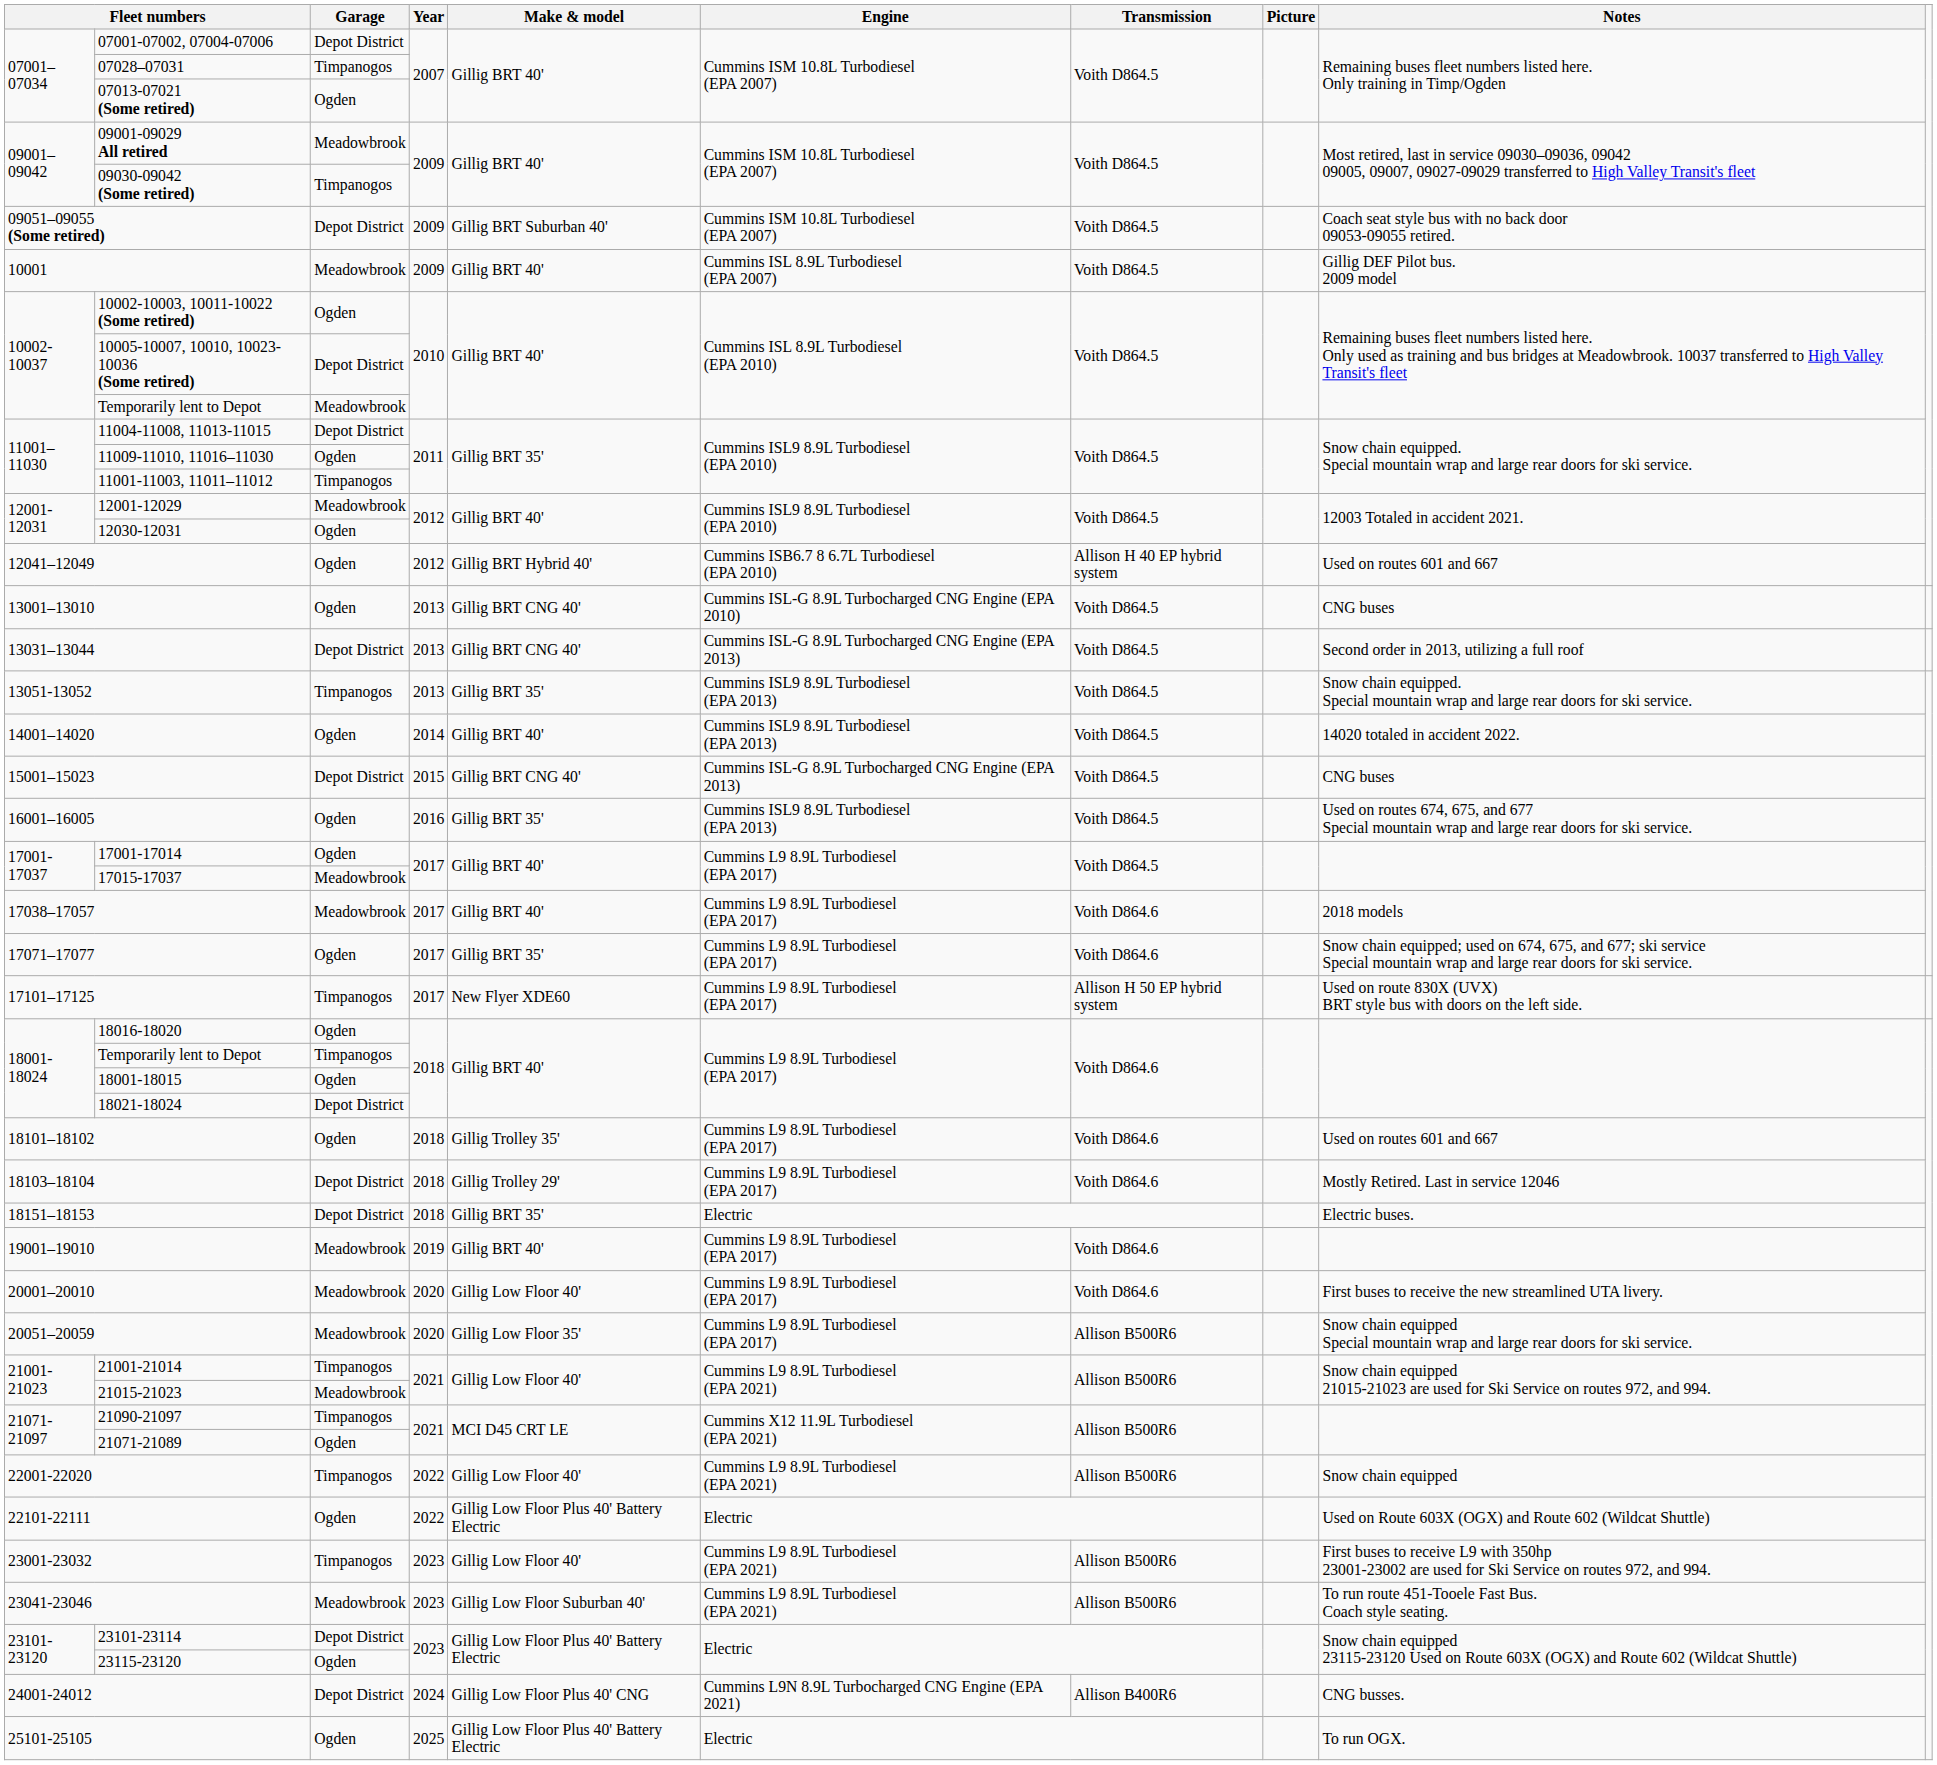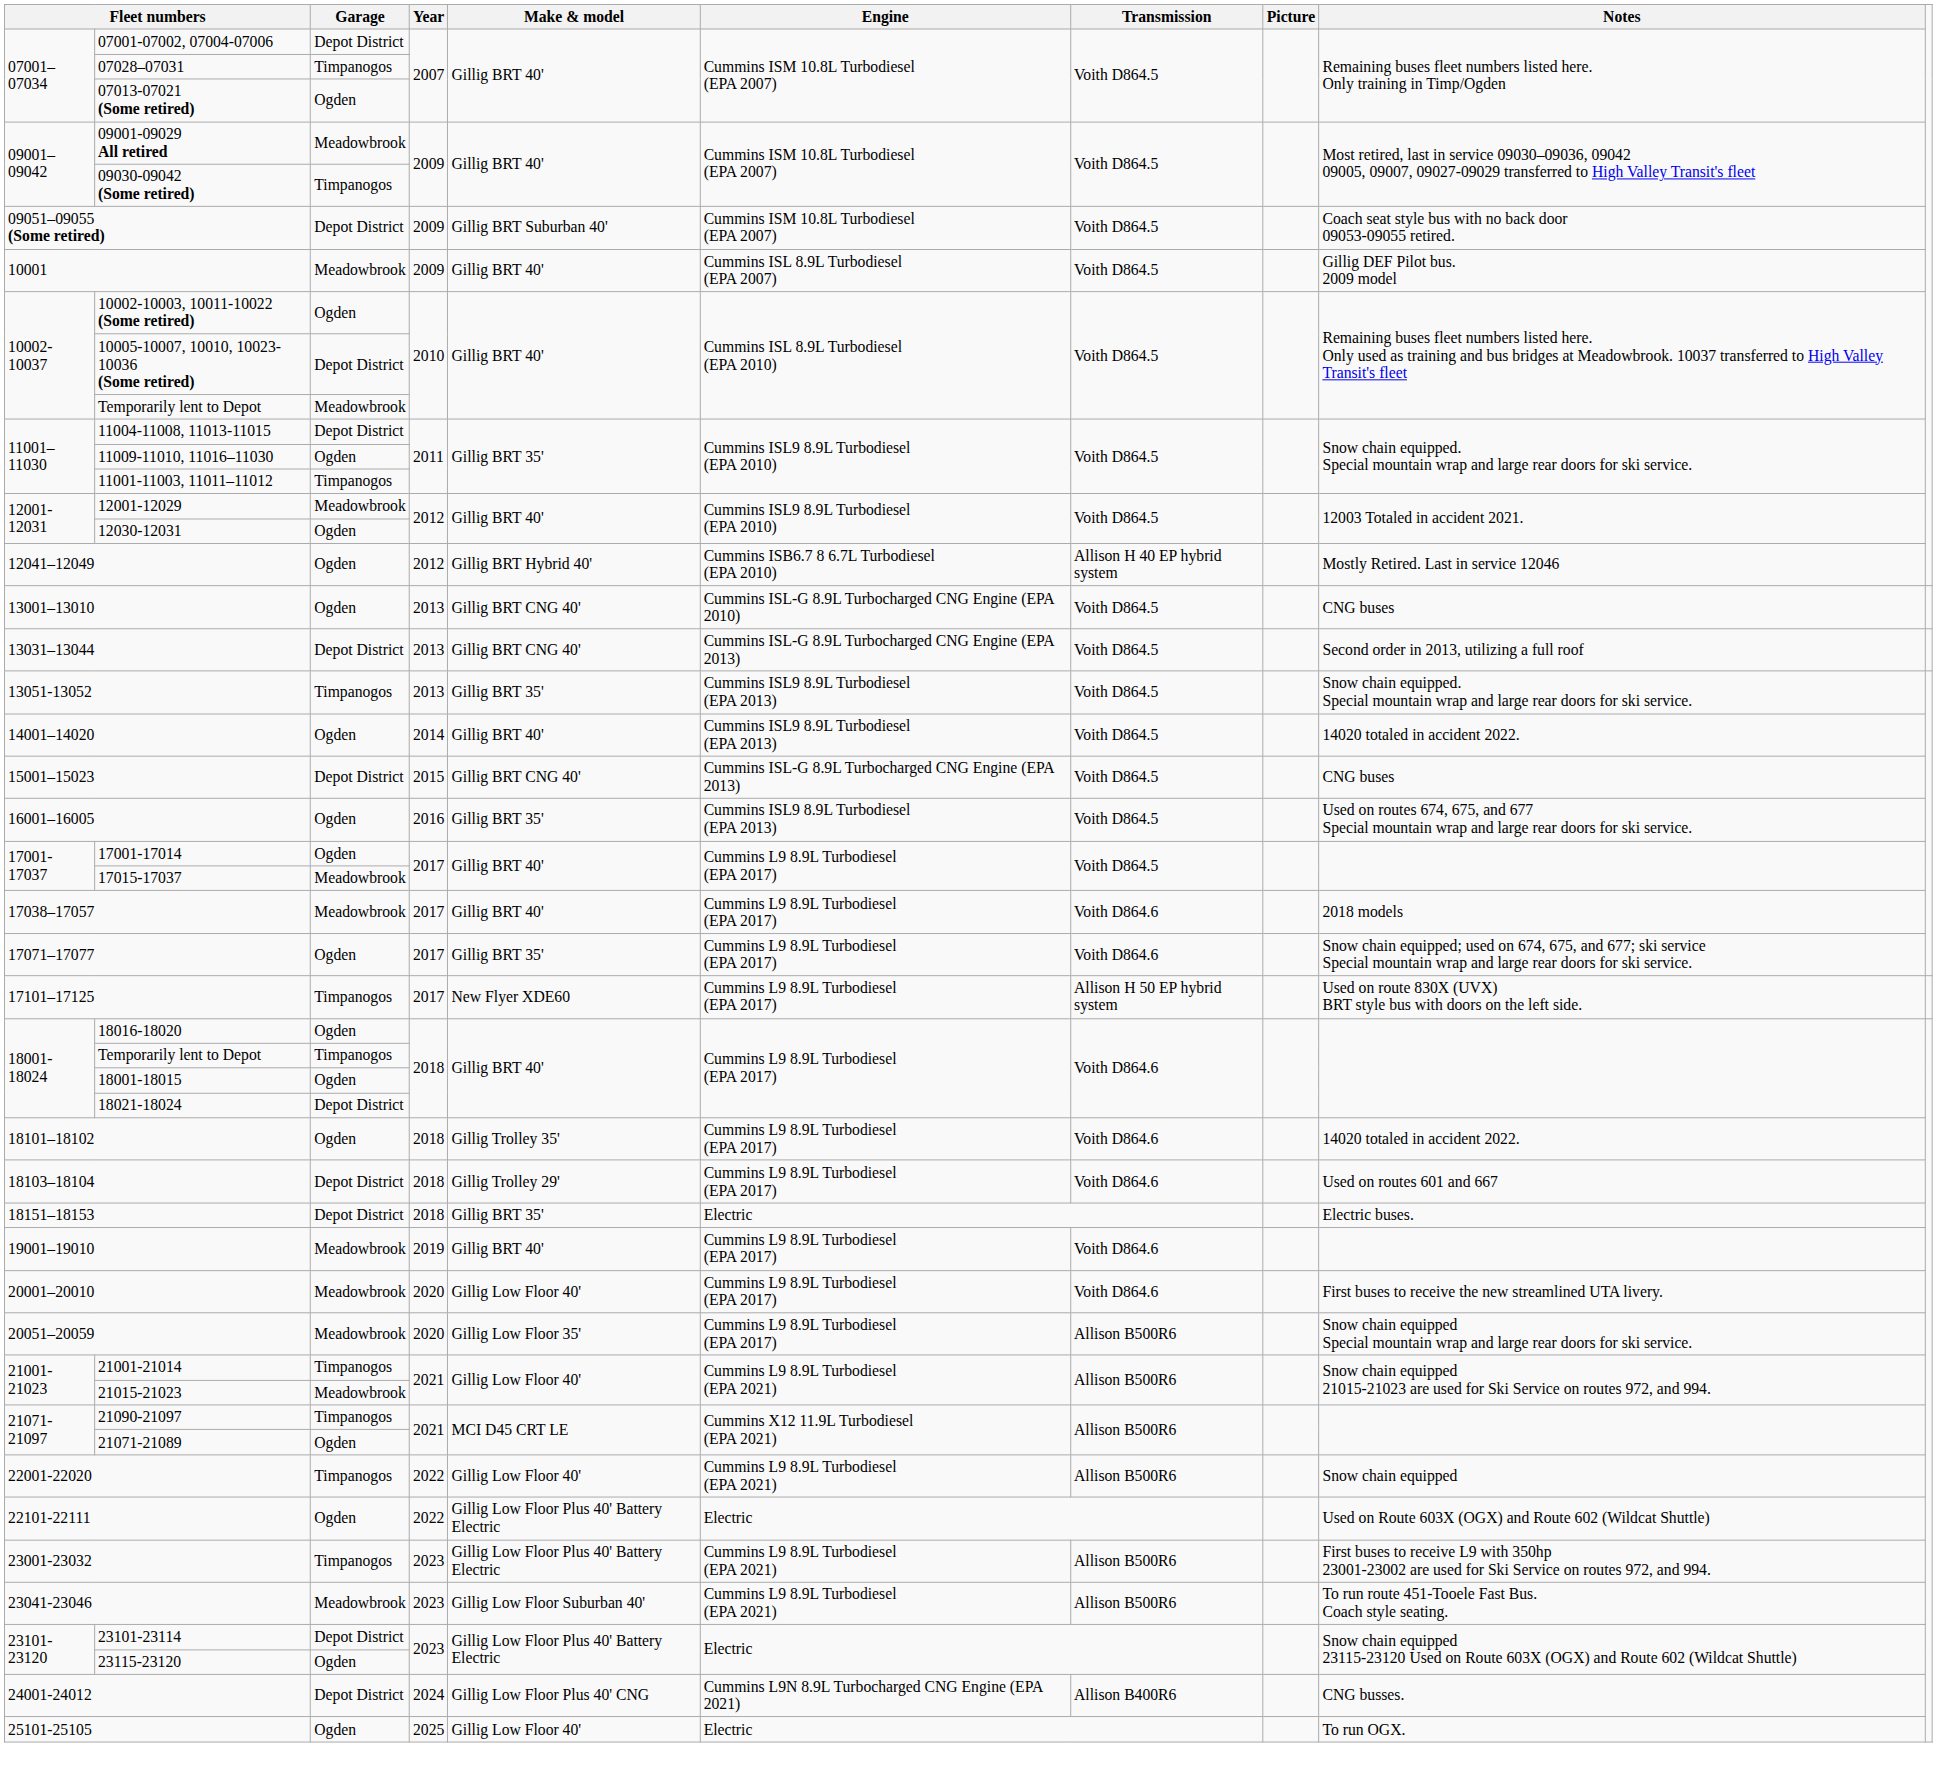12041–12049 | Notes: Used on routes 601 and 667 -> Mostly Retired. Last in service 12046
18101–18102 | Notes: Used on routes 601 and 667 -> 14020 totaled in accident 2022.
18103–18104 | Notes: Mostly Retired. Last in service 12046 -> Used on routes 601 and 667
23001-23032 | Make & model: Gillig Low Floor 40' -> Gillig Low Floor Plus 40' Battery Electric
25101-25105 | Make & model: Gillig Low Floor Plus 40' Battery Electric -> Gillig Low Floor 40'
